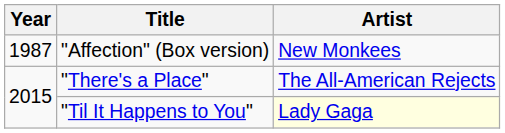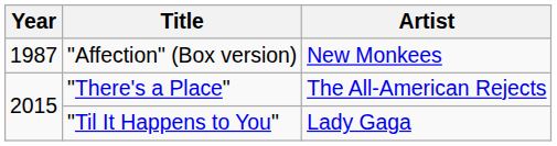"Til It Happens to You" | Artist: lightyellow background -> no background
